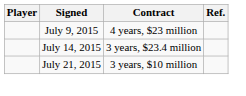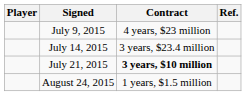July 21, 2015 | Contract: normal -> bold
+ row: August 24, 2015 | 1 years, $1.5 million
